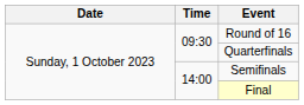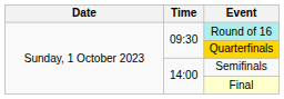Round of 16 | Event: no background -> paleturquoise background
Quarterfinals | Event: no background -> gold background
